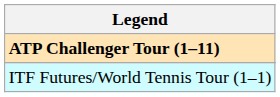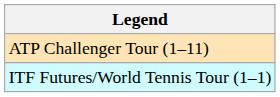row 2 | column 1: bold -> normal
